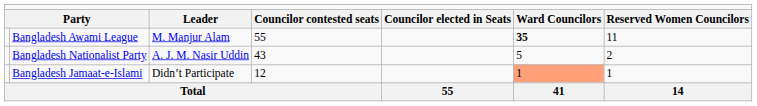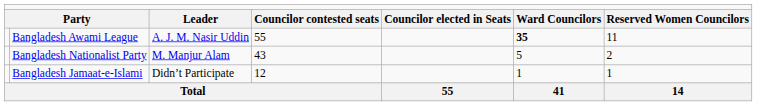Bangladesh Awami League | column 3: M. Manjur Alam -> A. J. M. Nasir Uddin
Bangladesh Nationalist Party | column 3: A. J. M. Nasir Uddin -> M. Manjur Alam
Bangladesh Jamaat-e-Islami | column 6: lightsalmon background -> no background
